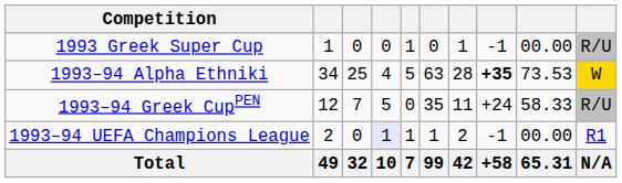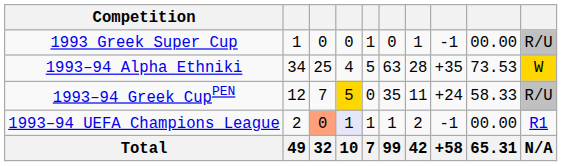1993–94 Alpha Ethniki | column 8: bold -> normal
1993–94 Greek CupPEN | column 4: no background -> gold background
1993–94 UEFA Champions League | column 3: no background -> lightsalmon background
